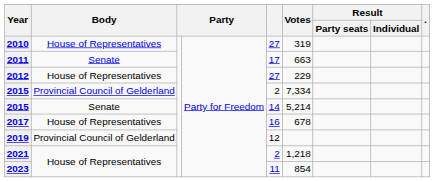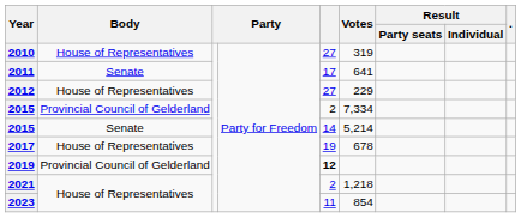2011 | Votes: 663 -> 641
2017 | column 5: 16 -> 19
2019 | column 5: normal -> bold
